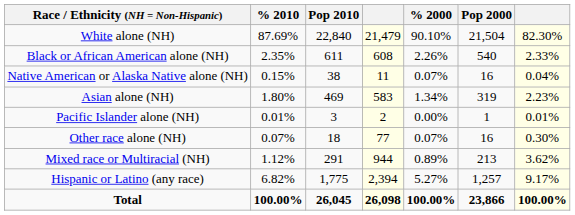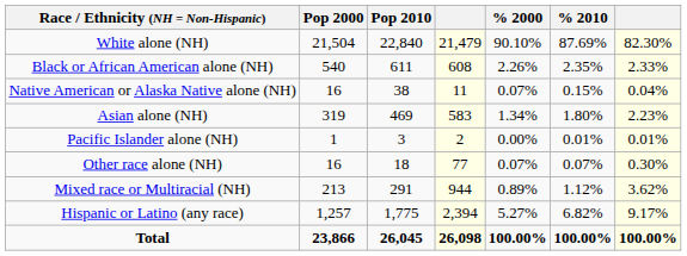columns swapped: Pop 2000 <-> % 2010
